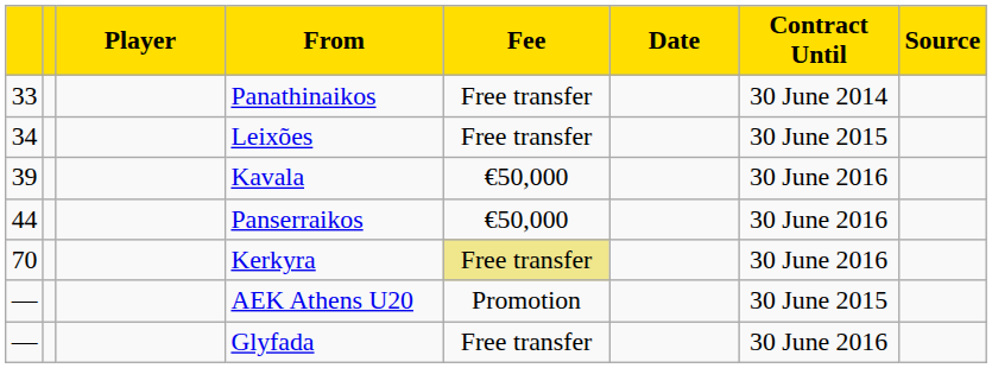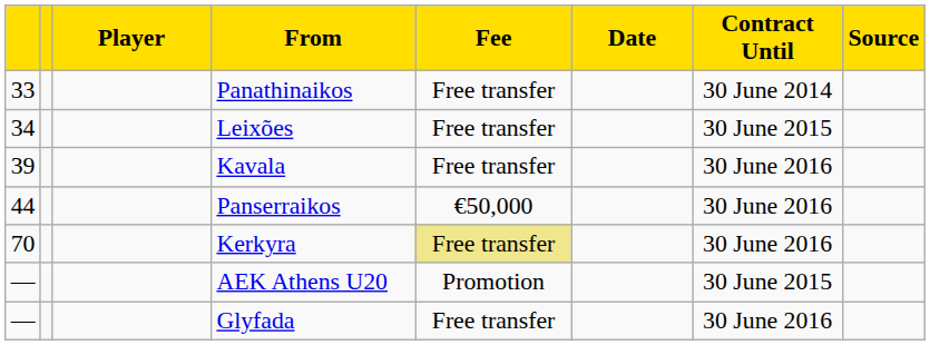Kavala | Fee: €50,000 -> Free transfer
